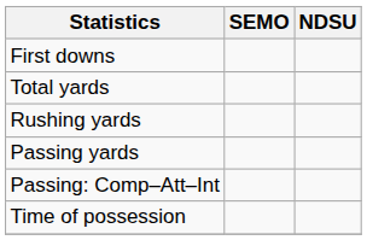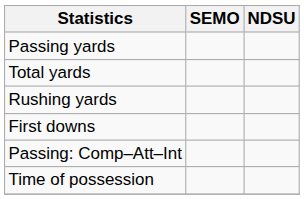rows swapped: First downs <-> Passing yards
